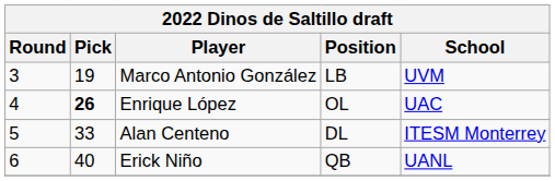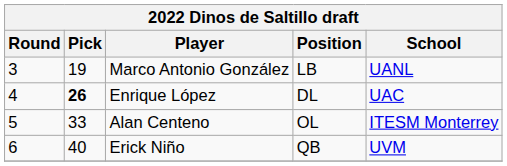Marco Antonio González | School: UVM -> UANL
Enrique López | Position: OL -> DL
Alan Centeno | Position: DL -> OL
Erick Niño | School: UANL -> UVM
